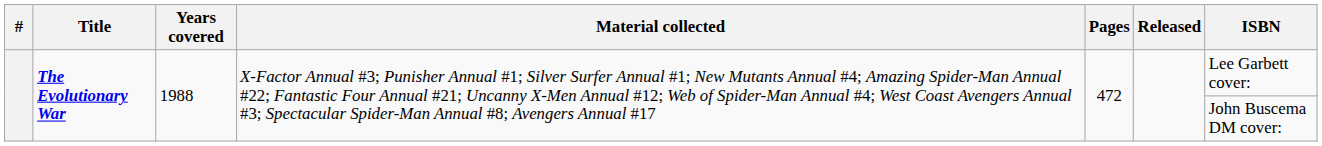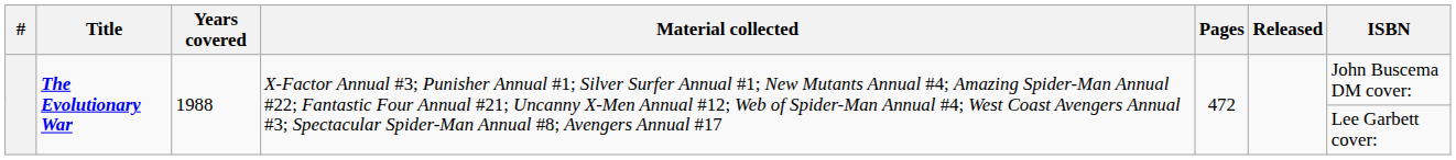row 2 | ISBN: Lee Garbett cover: -> John Buscema DM cover:
row 3 | ISBN: John Buscema DM cover: -> Lee Garbett cover:
